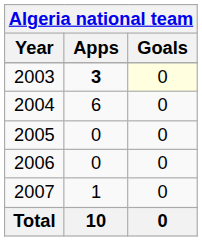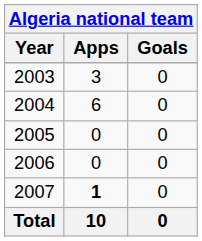2003 | Apps: bold -> normal
2003 | Goals: lightyellow background -> no background
2007 | Apps: normal -> bold
